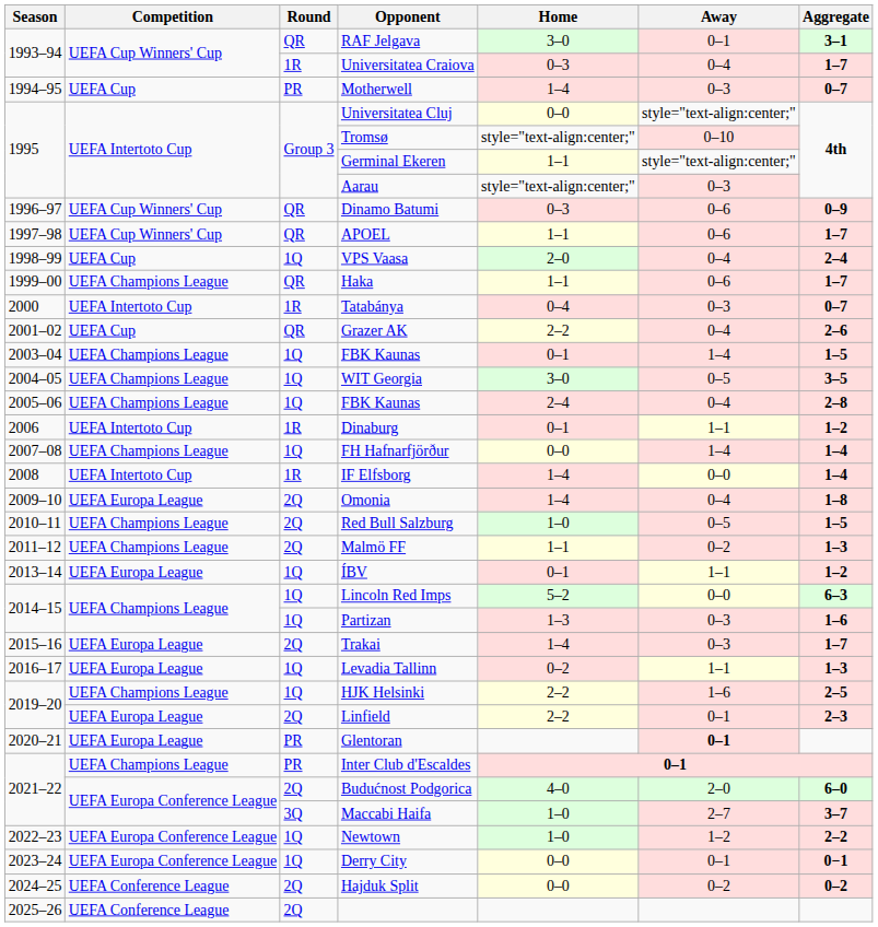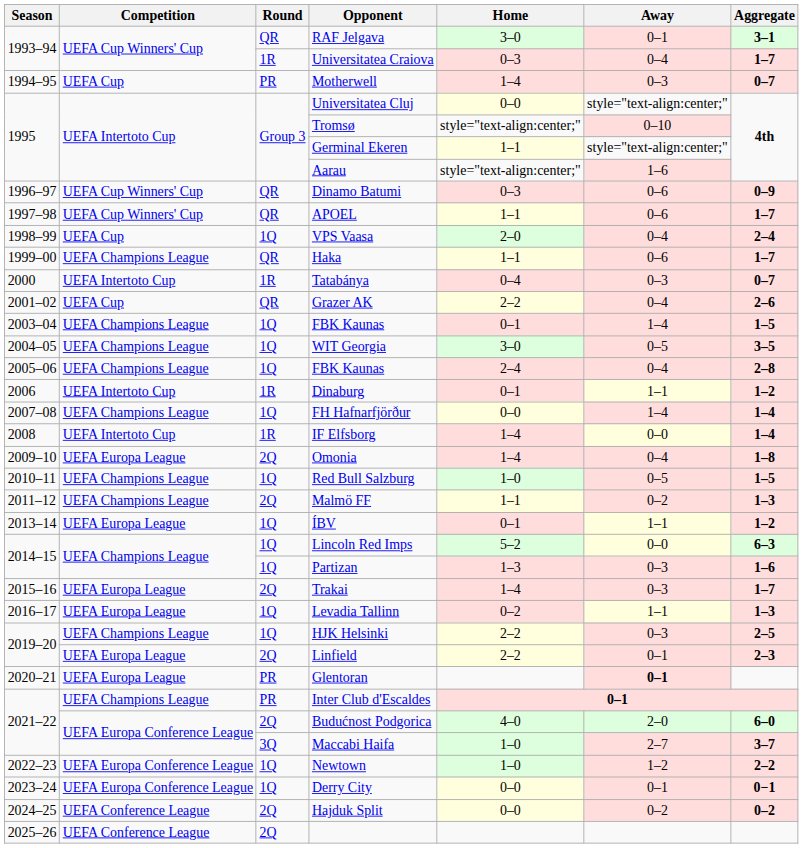Aarau | Away: 0–3 -> 1–6
Red Bull Salzburg | Round: 2Q -> 1Q
HJK Helsinki | Away: 1–6 -> 0–3
